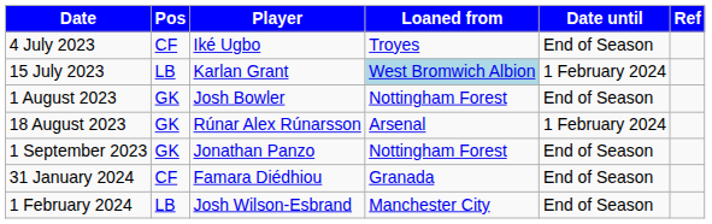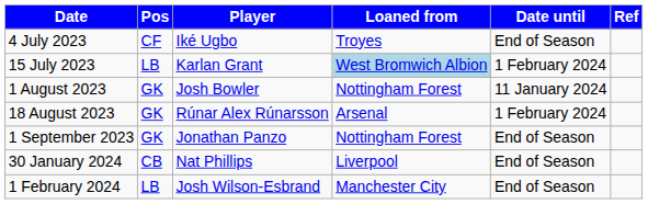1 August 2023 | Date until: End of Season -> 11 January 2024
+ row: 30 January 2024 | CB | Nat Phillips | Liverpool | End of Season
- row: 31 January 2024 | CF | Famara Diédhiou | Granada | End of Season
